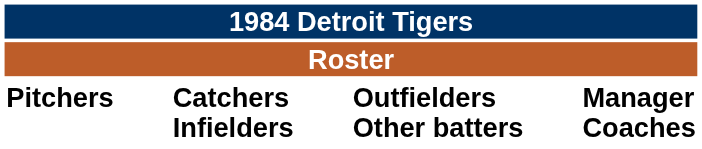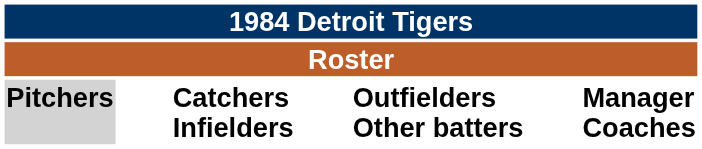Pitchers | column 1: no background -> lightgrey background
